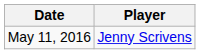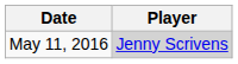May 11, 2016 | Player: no background -> lightgrey background
